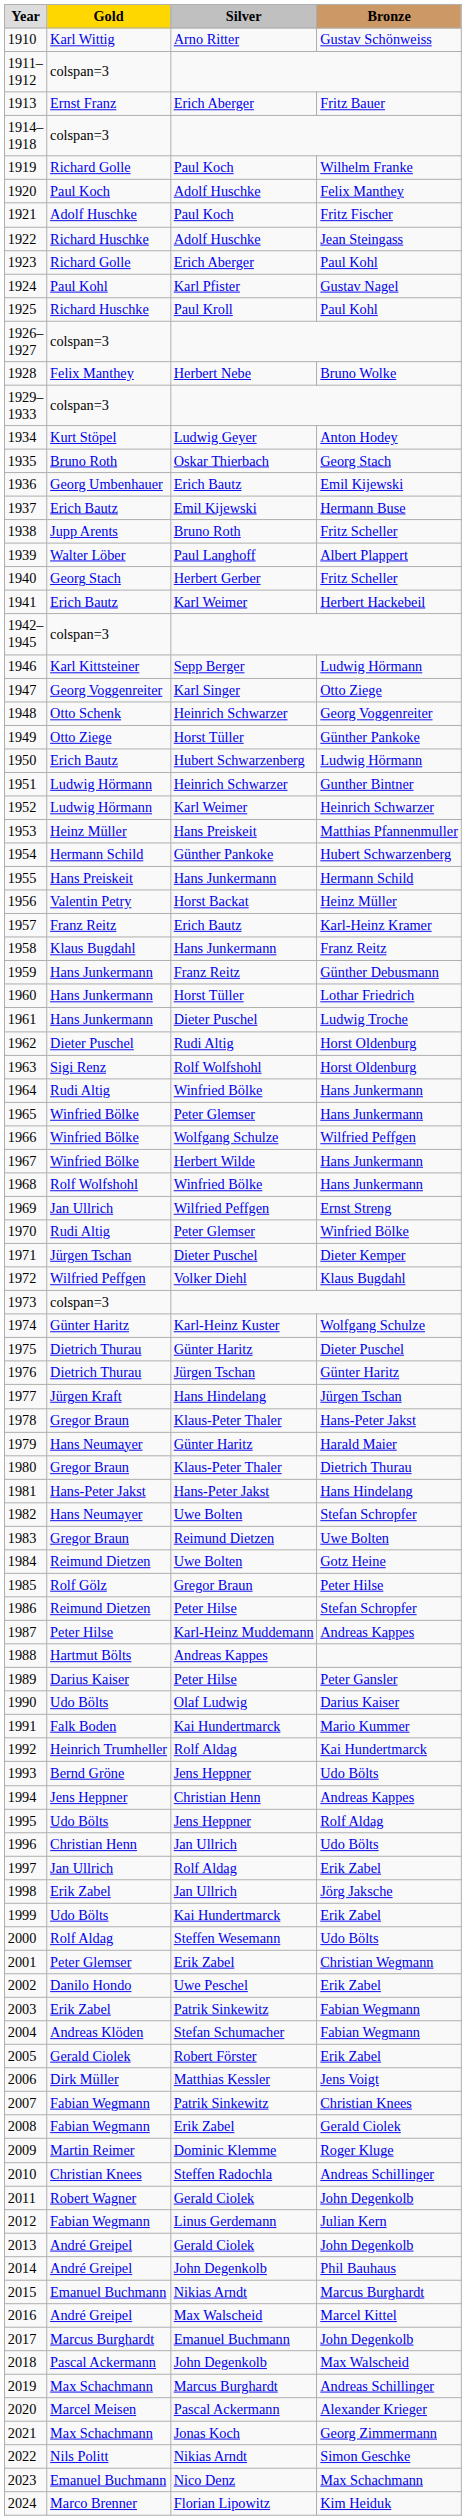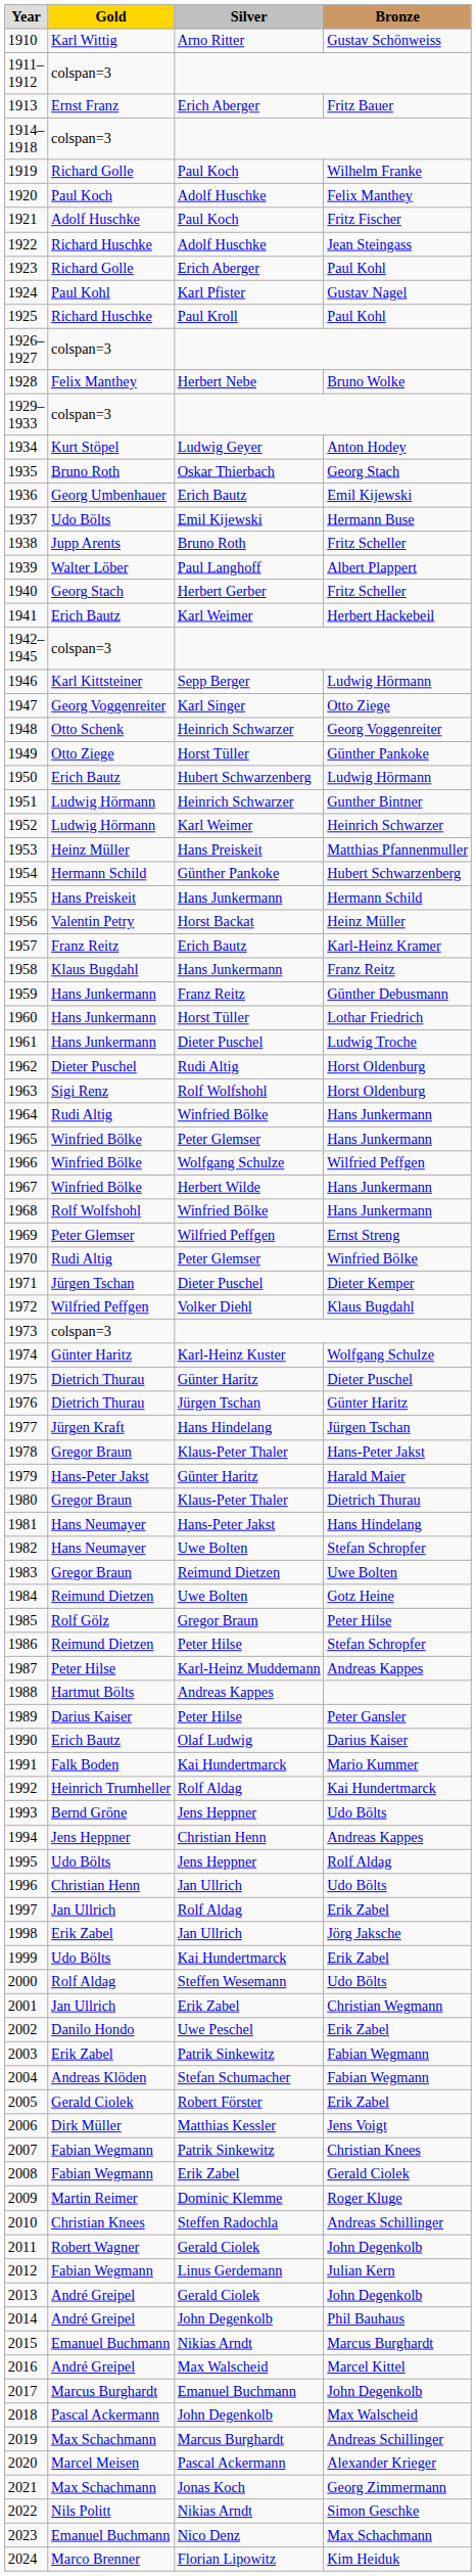1937 | column 2: Erich Bautz -> Udo Bölts
1969 | column 2: Jan Ullrich -> Peter Glemser
1979 | column 2: Hans Neumayer -> Hans-Peter Jakst
1981 | column 2: Hans-Peter Jakst -> Hans Neumayer
1990 | column 2: Udo Bölts -> Erich Bautz
2001 | column 2: Peter Glemser -> Jan Ullrich
